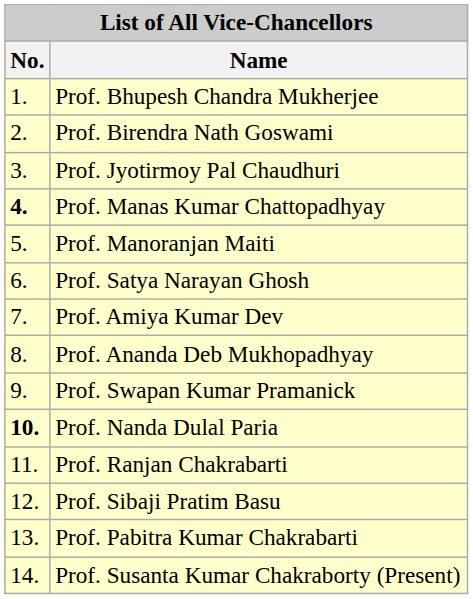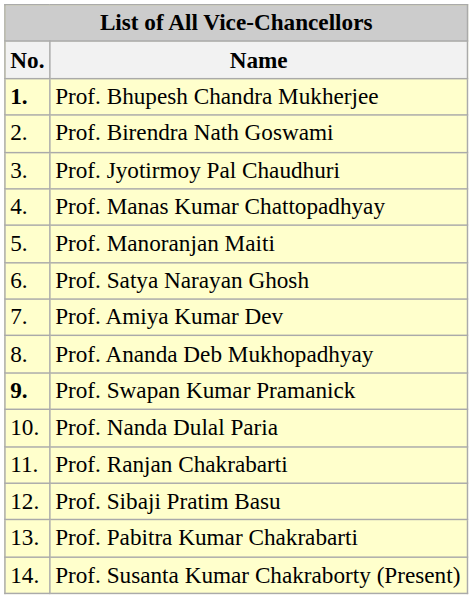Prof. Bhupesh Chandra Mukherjee | No.: normal -> bold
Prof. Manas Kumar Chattopadhyay | No.: bold -> normal
Prof. Swapan Kumar Pramanick | No.: normal -> bold
Prof. Nanda Dulal Paria | No.: bold -> normal
